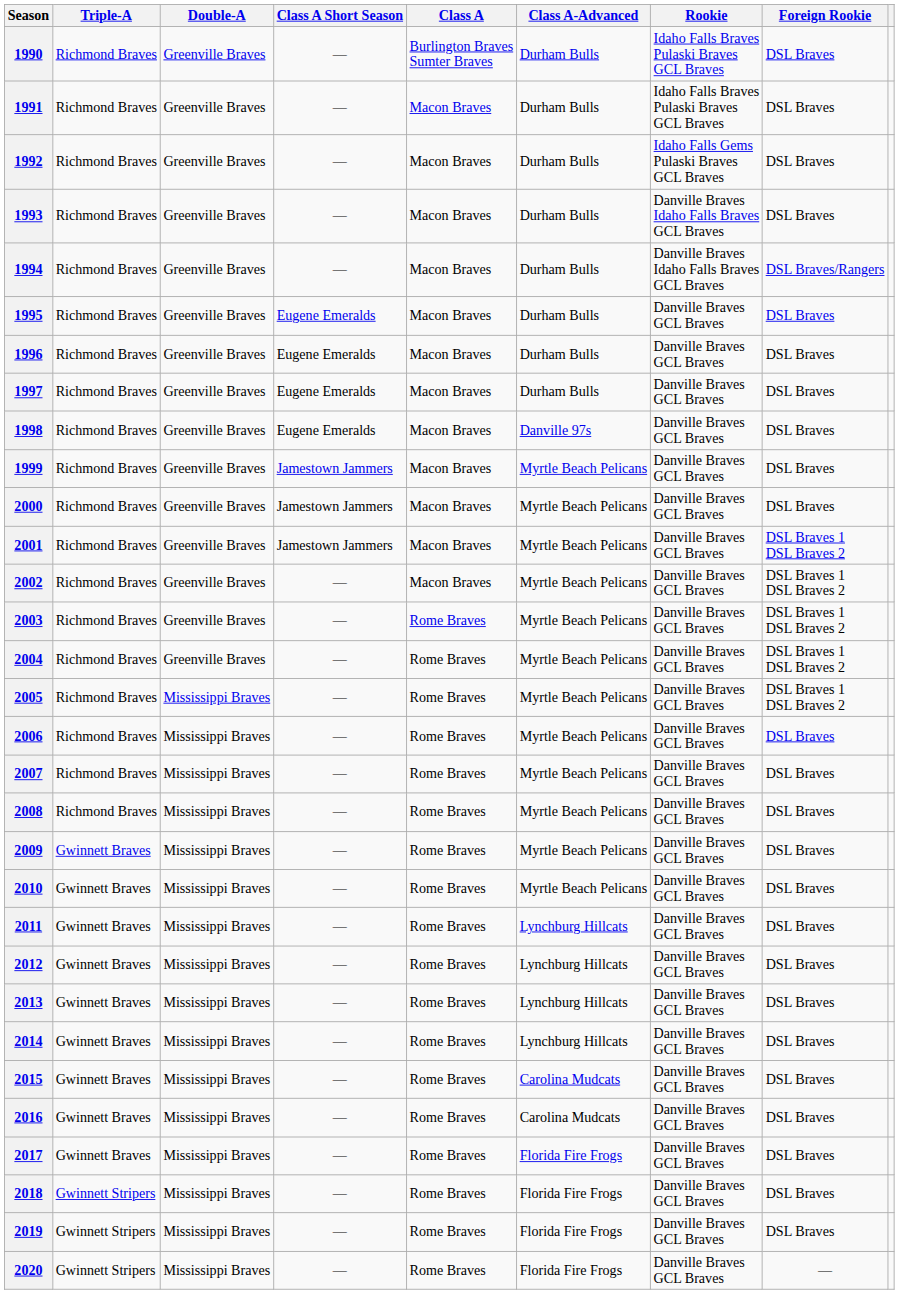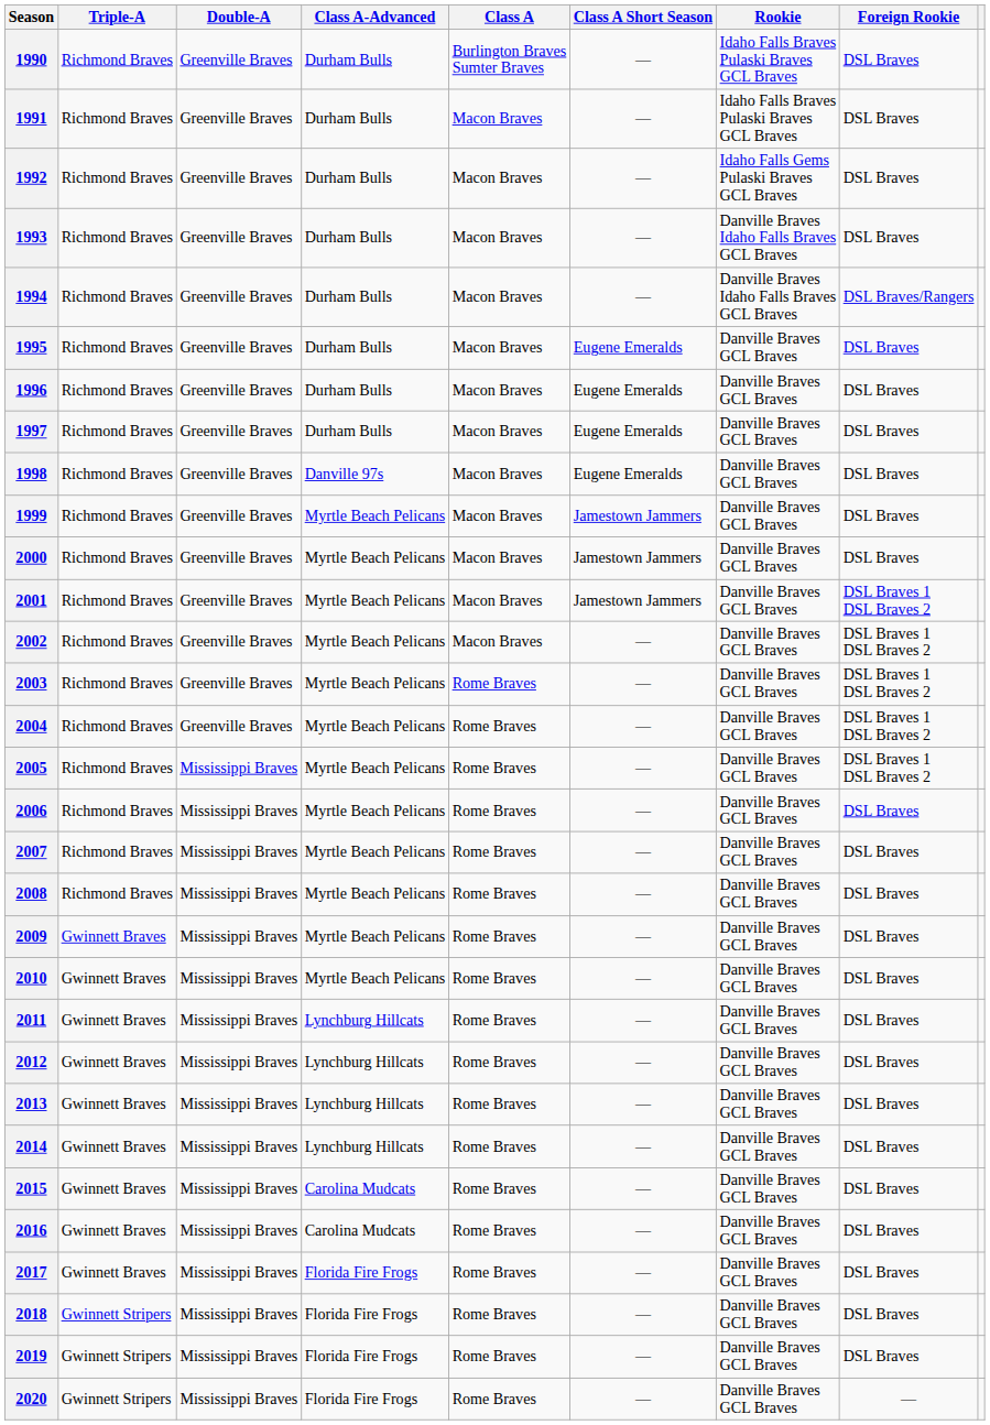columns swapped: Class A-Advanced <-> Class A Short Season
